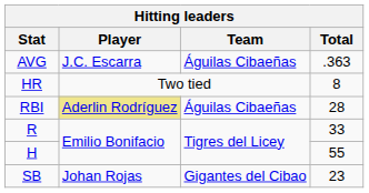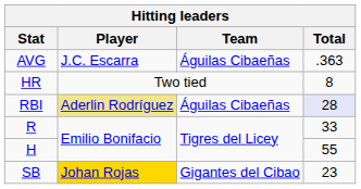RBI | Total: no background -> lavender background
SB | Player: no background -> gold background
